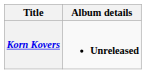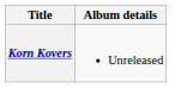Korn Kovers | Album details: bold -> normal
